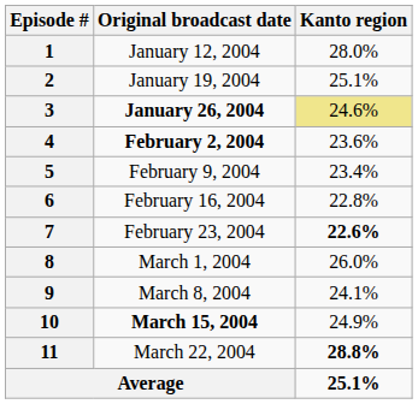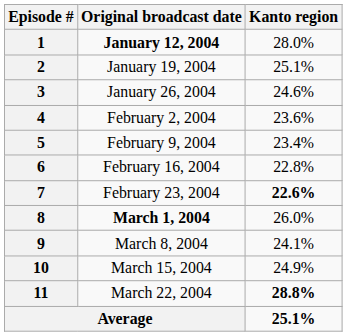1 | Original broadcast date: normal -> bold
3 | Original broadcast date: bold -> normal
3 | Kanto region: khaki background -> no background
4 | Original broadcast date: bold -> normal
8 | Original broadcast date: normal -> bold
10 | Original broadcast date: bold -> normal
